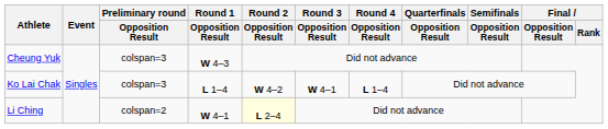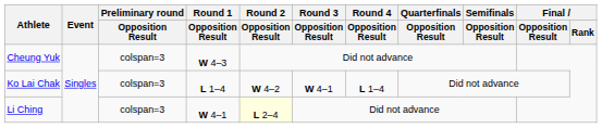Li Ching | Preliminary round / Opposition Result: colspan=2 -> colspan=3
